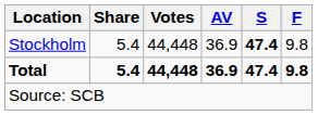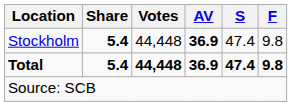Stockholm | Share: normal -> bold
Stockholm | AV: normal -> bold
Stockholm | S: bold -> normal
